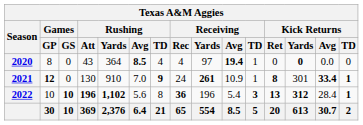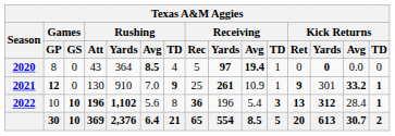2020 | Receiving / Rec: 4 -> 5
2020 | Receiving / Yards: normal -> bold
2021 | Receiving / Rec: 24 -> 25
2021 | Kick Returns / Ret: 8 -> 9
2021 | Kick Returns / Avg: 33.4 -> 33.2
